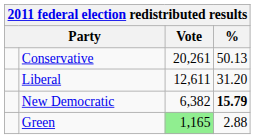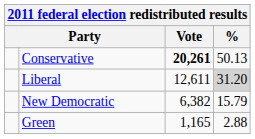Conservative | Vote: normal -> bold
Liberal | %: no background -> lightgrey background
New Democratic | %: bold -> normal
Green | Vote: lightgreen background -> no background
